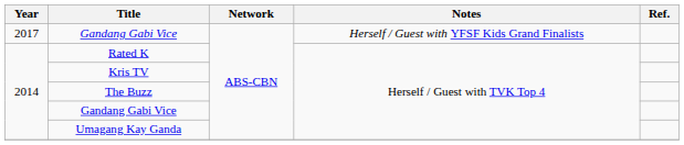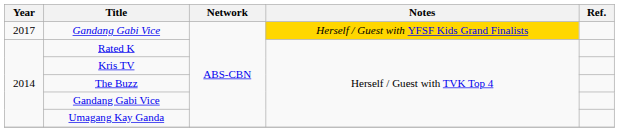2017 / Gandang Gabi Vice | Notes: no background -> gold background
